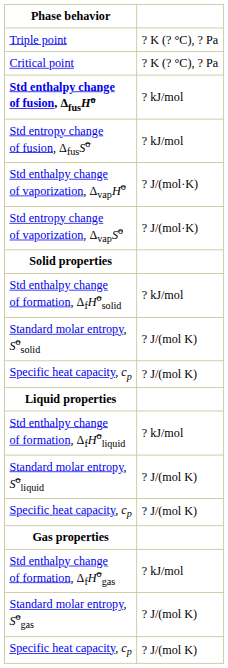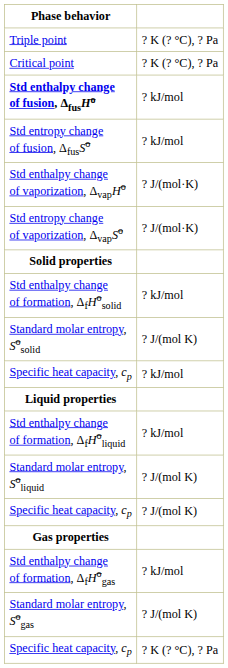row 11 | column 2: ? J/(mol K) -> ? kJ/mol
row 19 | column 2: ? J/(mol K) -> ? K (? °C), ? Pa
